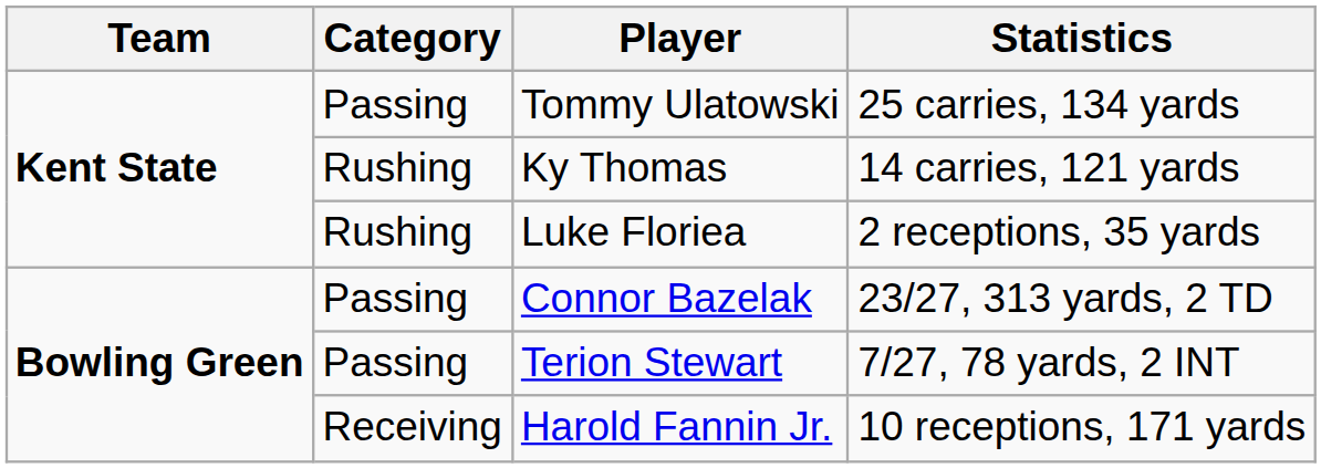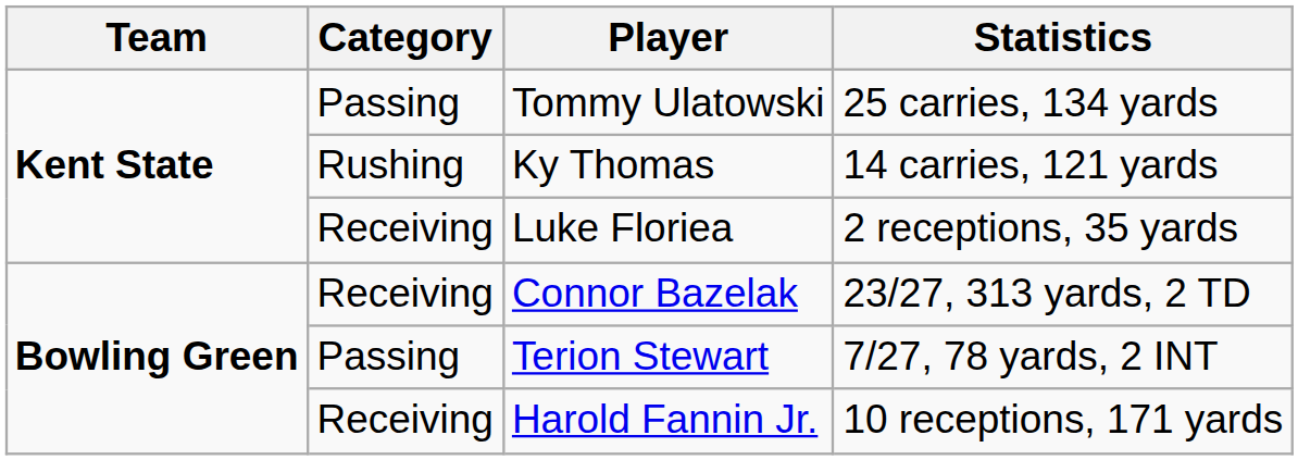Luke Floriea | Category: Rushing -> Receiving
Connor Bazelak | Category: Passing -> Receiving
